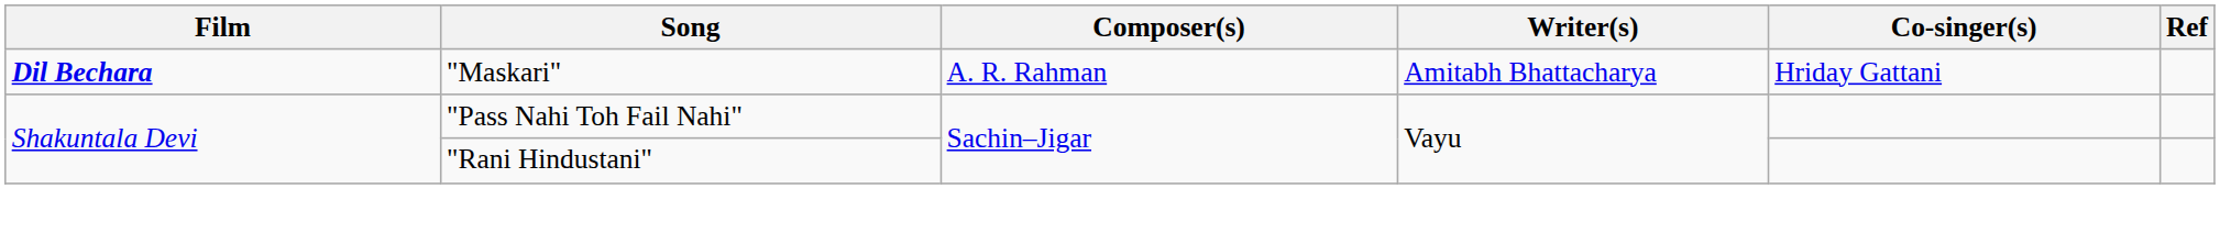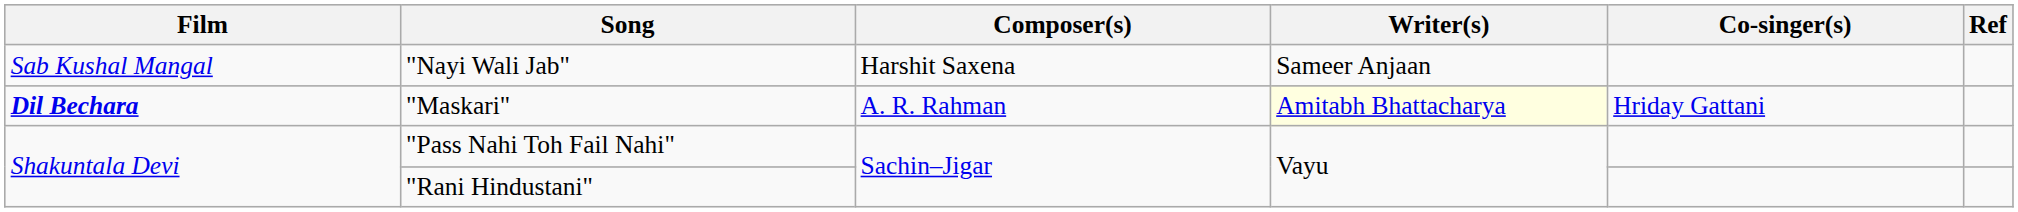+ row: Sab Kushal Mangal | "Nayi Wali Jab" | Harshit Saxena | Sameer Anjaan
"Maskari" | Writer(s): no background -> lightyellow background
